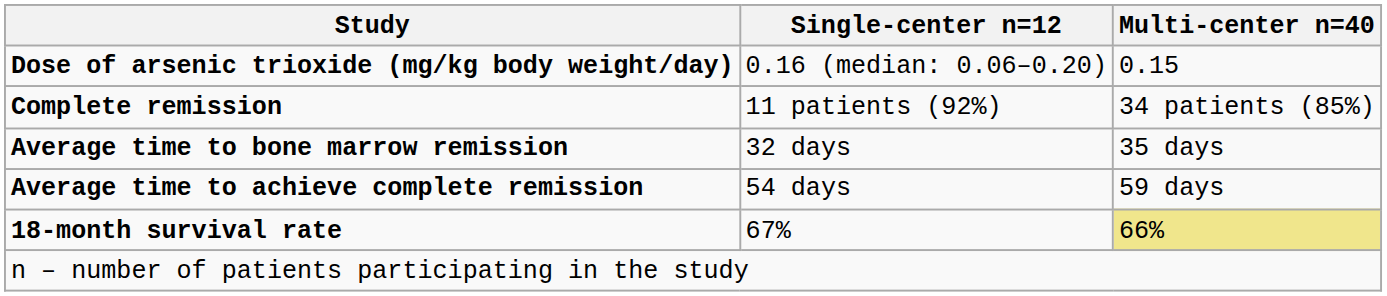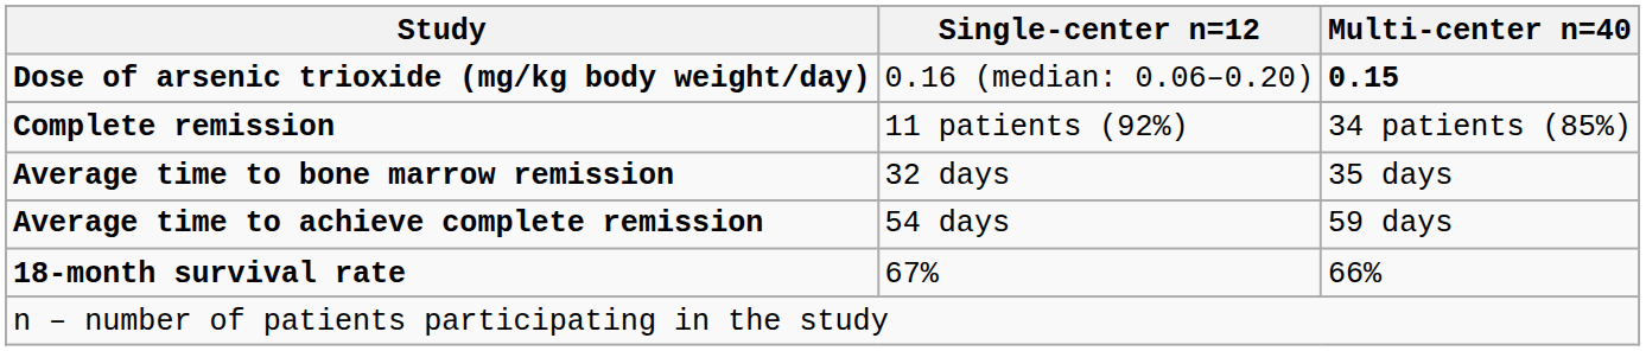Dose of arsenic trioxide (mg/kg body weight/day) | Multi-center n=40: normal -> bold
18-month survival rate | Multi-center n=40: khaki background -> no background
